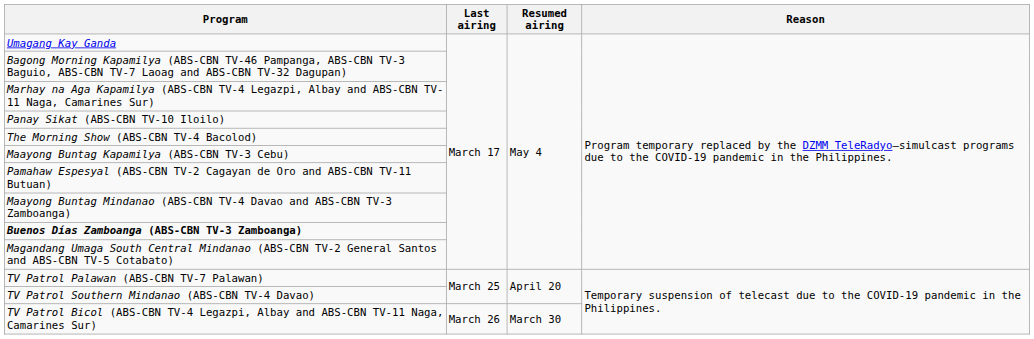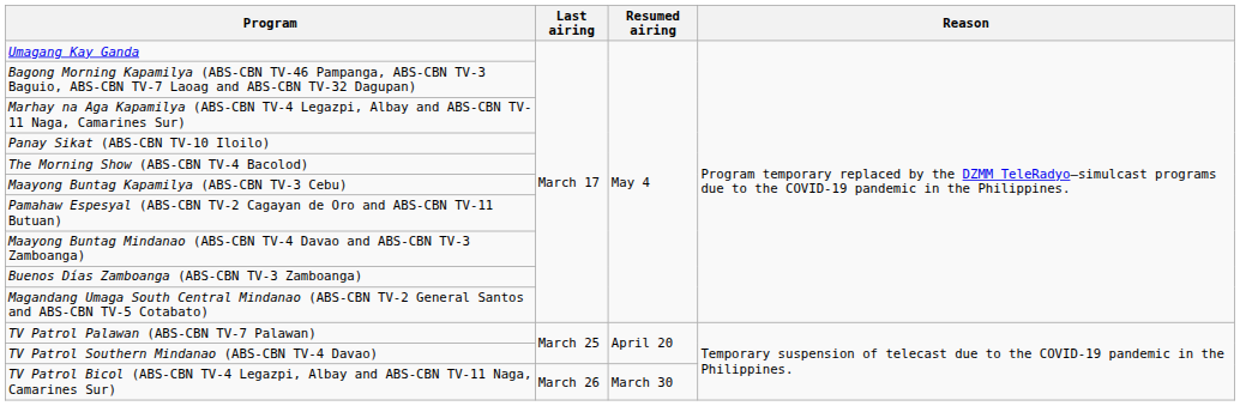Buenos Días Zamboanga (ABS-CBN TV-3 Zamboanga) | Program: bold -> normal
